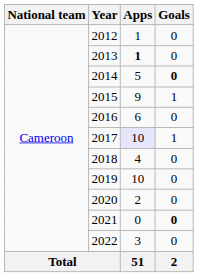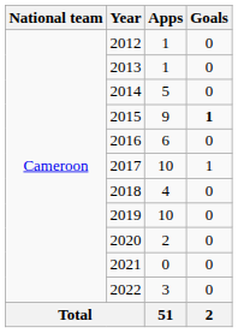2013 | Apps: bold -> normal
2014 | Goals: bold -> normal
2015 | Goals: normal -> bold
2017 | Apps: lavender background -> no background
2021 | Goals: bold -> normal
